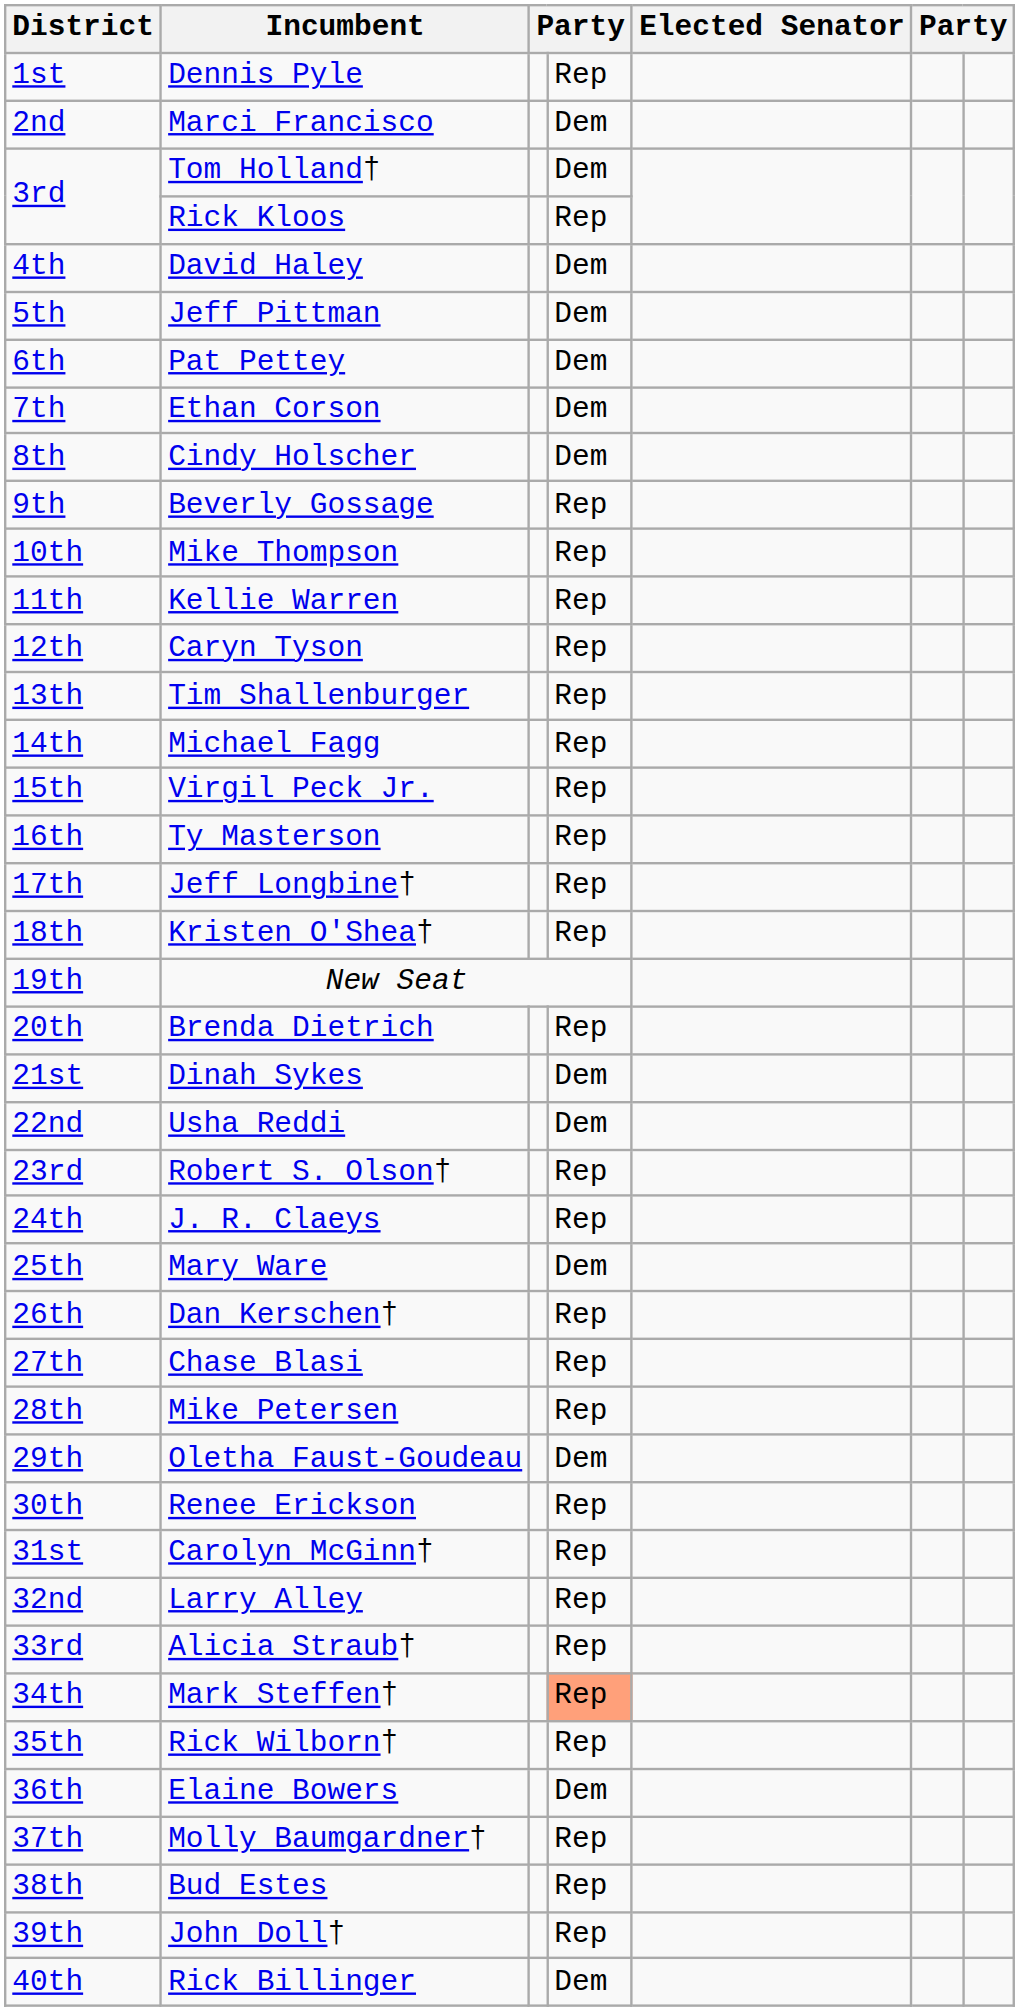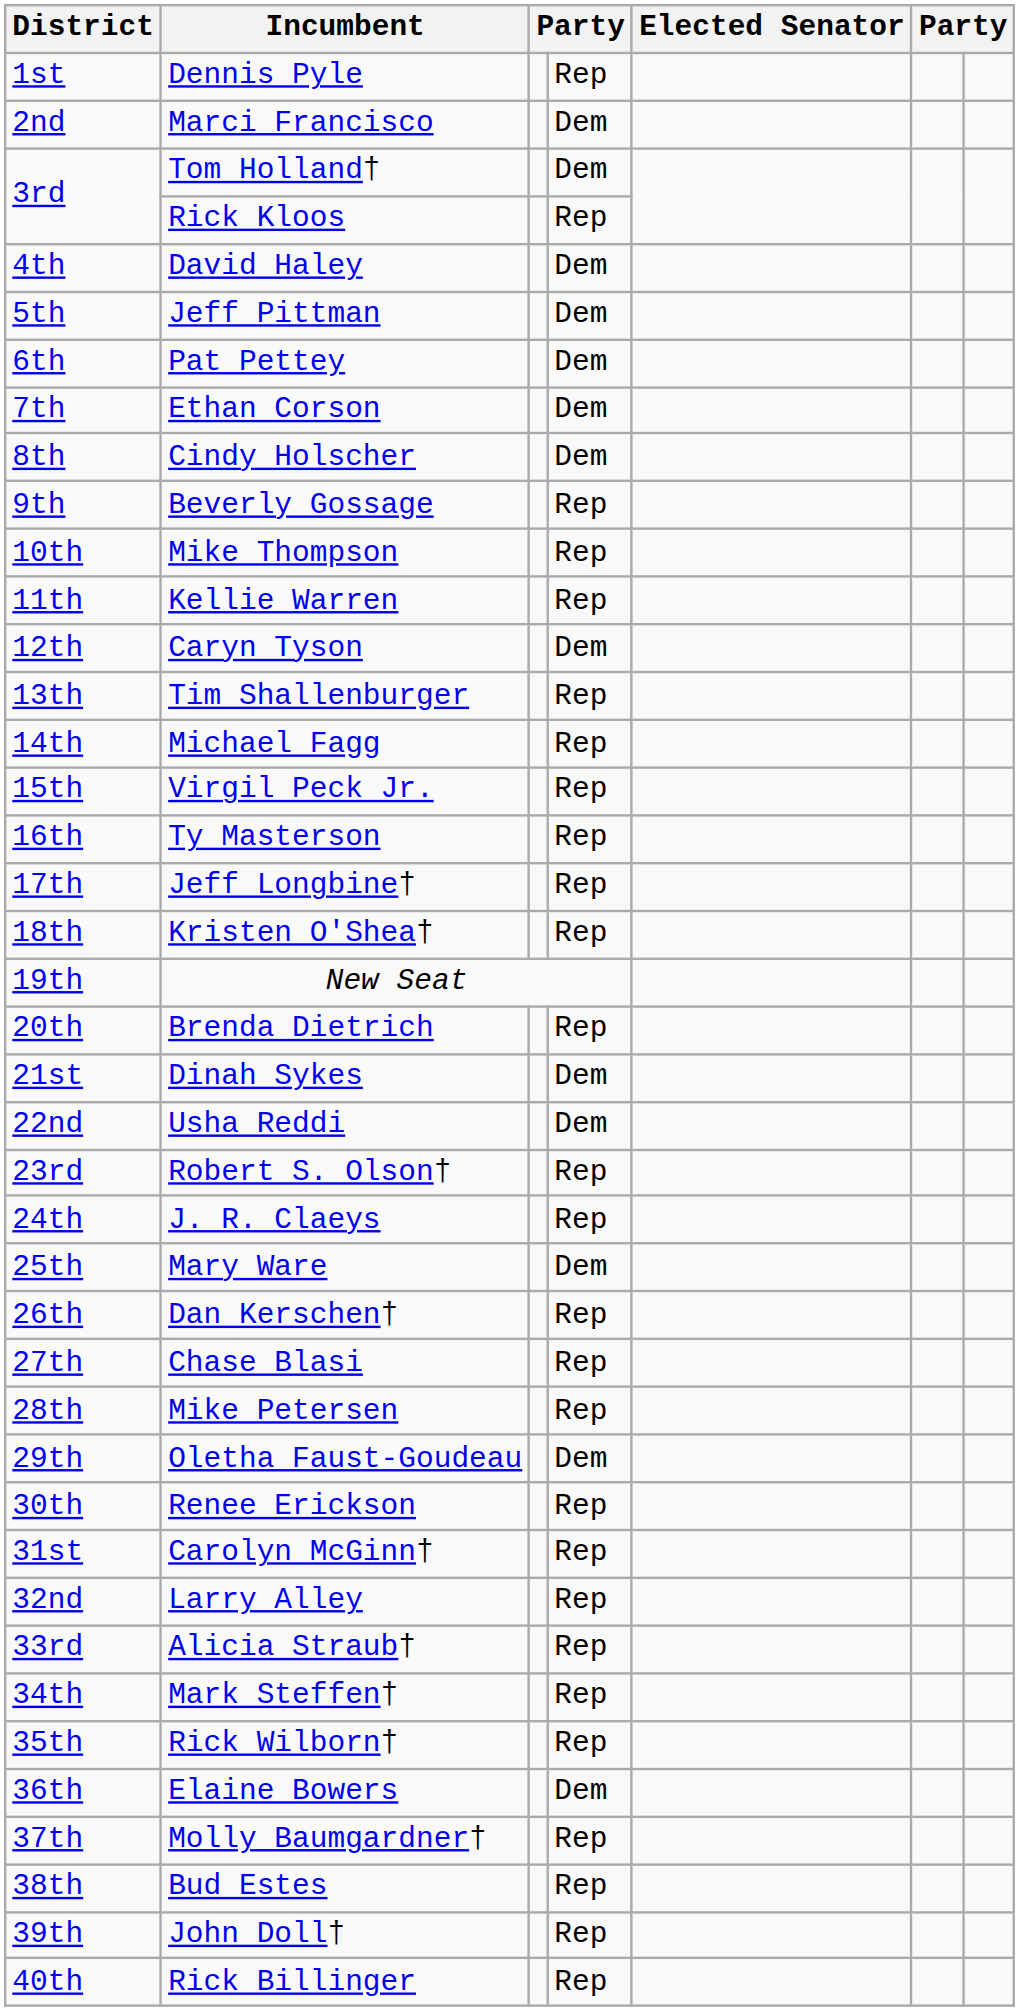Caryn Tyson | column 4: Rep -> Dem
Mark Steffen† | column 4: lightsalmon background -> no background
Rick Billinger | column 4: Dem -> Rep
